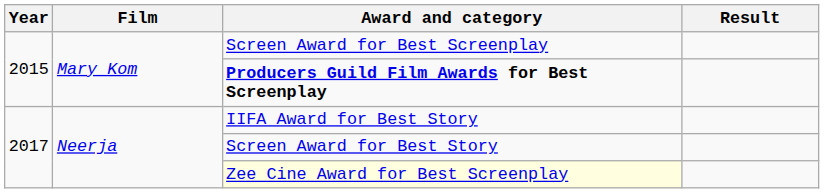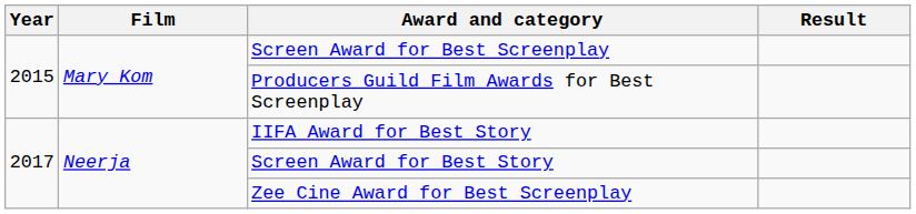Producers Guild Film Awards for Best Screenplay | Award and category: bold -> normal
Zee Cine Award for Best Screenplay | Award and category: lightyellow background -> no background
